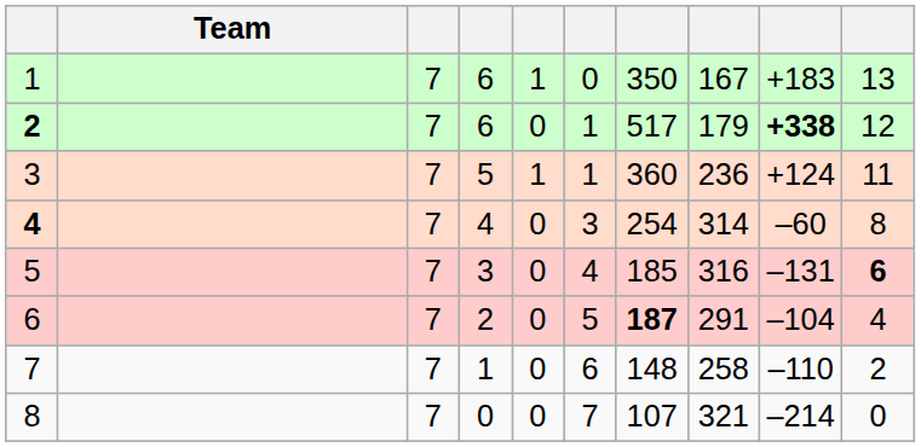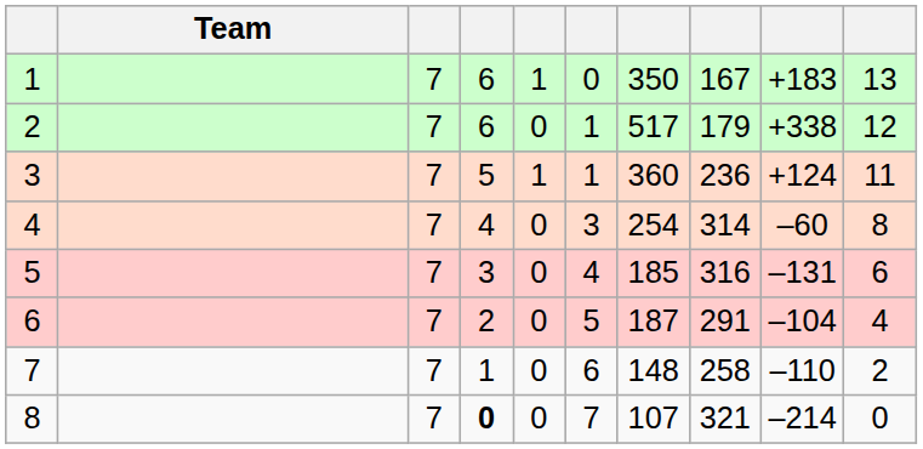row 3 | column 1: bold -> normal
row 3 | column 9: bold -> normal
row 5 | column 1: bold -> normal
row 6 | column 10: bold -> normal
row 7 | column 7: bold -> normal
row 9 | column 4: normal -> bold
